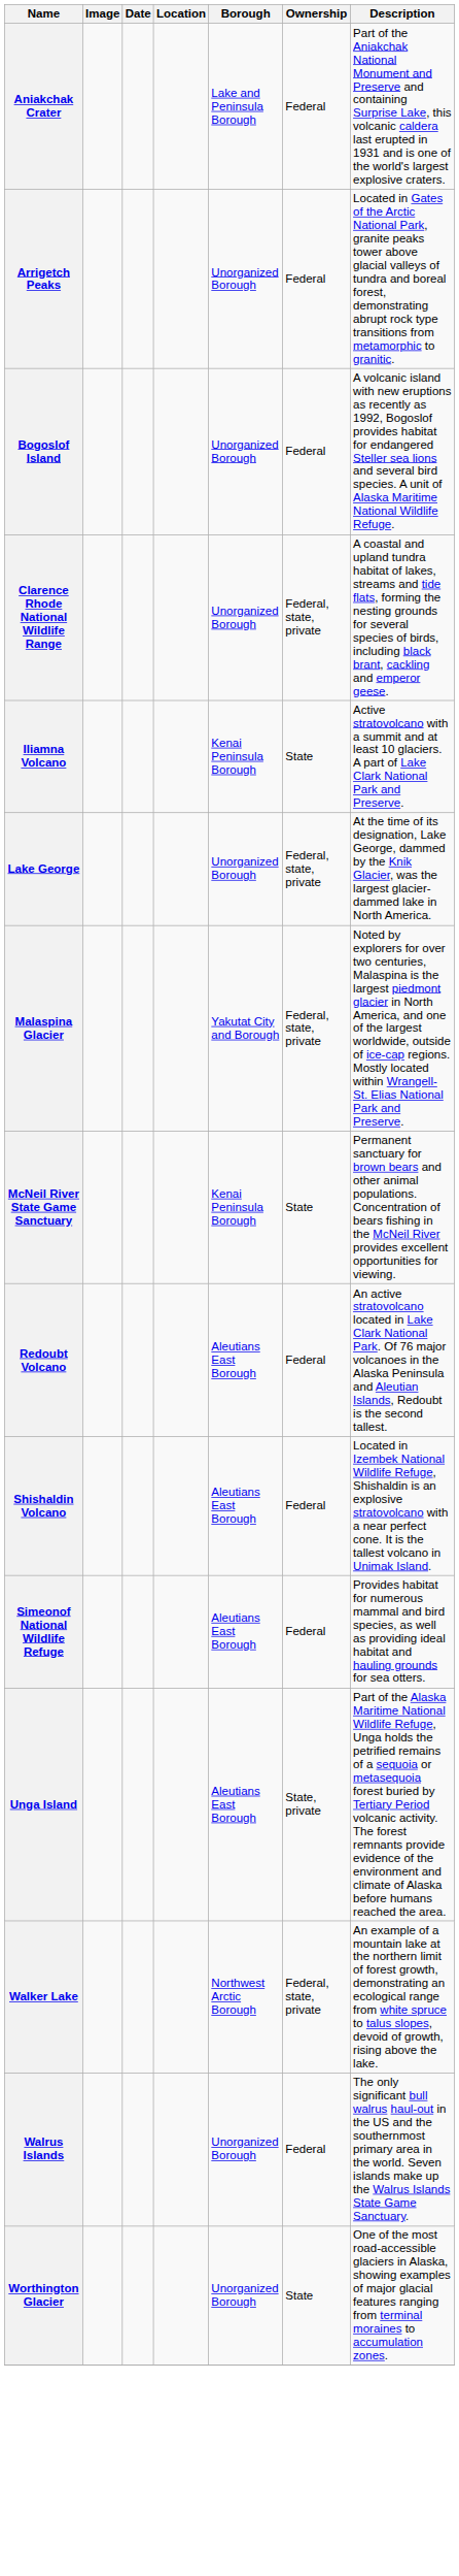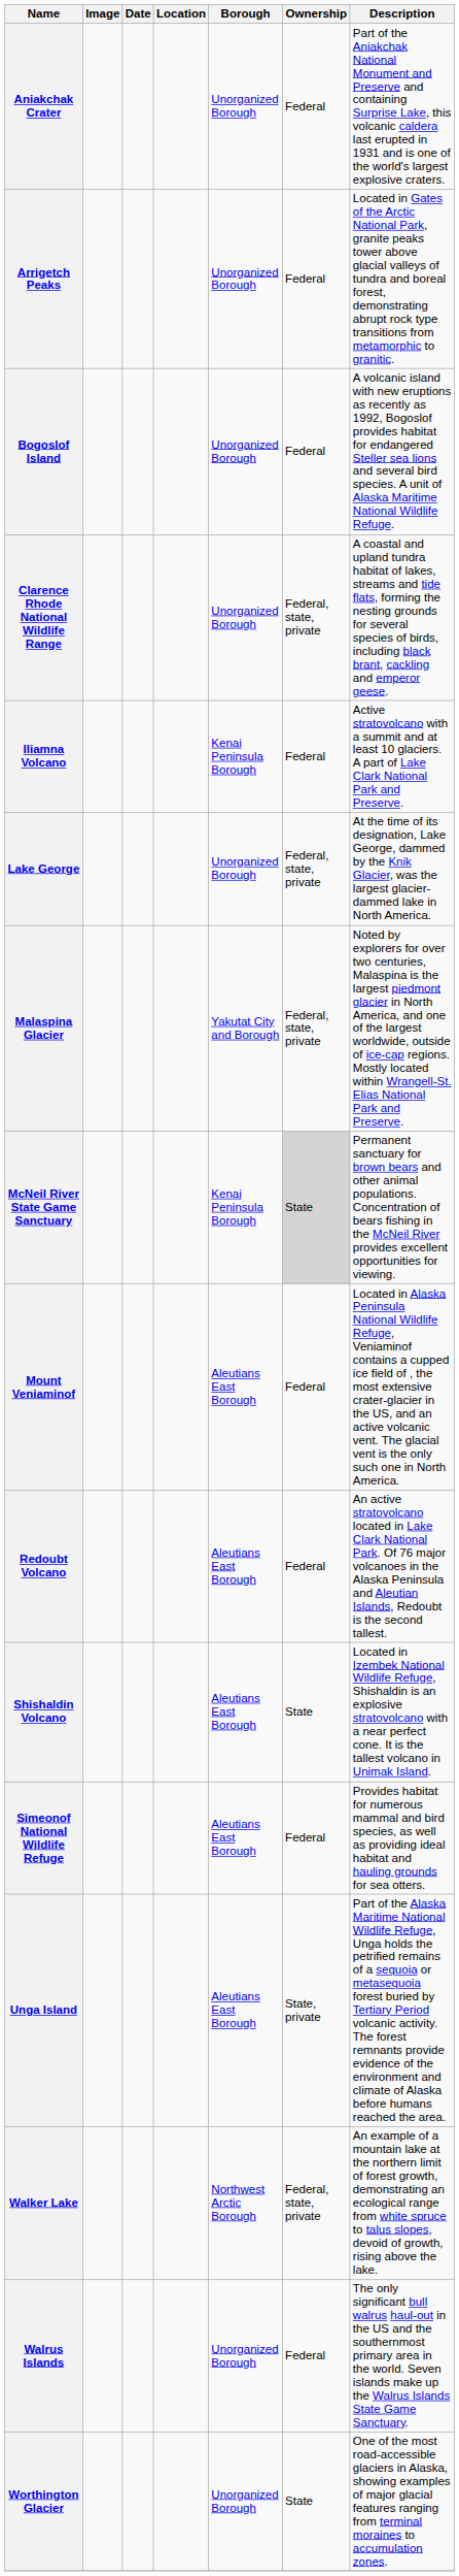Aniakchak Crater | Borough: Lake and Peninsula Borough -> Unorganized Borough
Iliamna Volcano | Ownership: State -> Federal
McNeil River State Game Sanctuary | Ownership: no background -> lightgrey background
+ row: Mount Veniaminof | Aleutians East Borough | Federal | Located in Alaska Peninsula National Wildlife Refuge, Veniaminof contains a cupped ice field of , the most extensive crater-glacier in the US, and an active volcanic vent. The glacial vent is the only such one in North America.
Shishaldin Volcano | Ownership: Federal -> State
